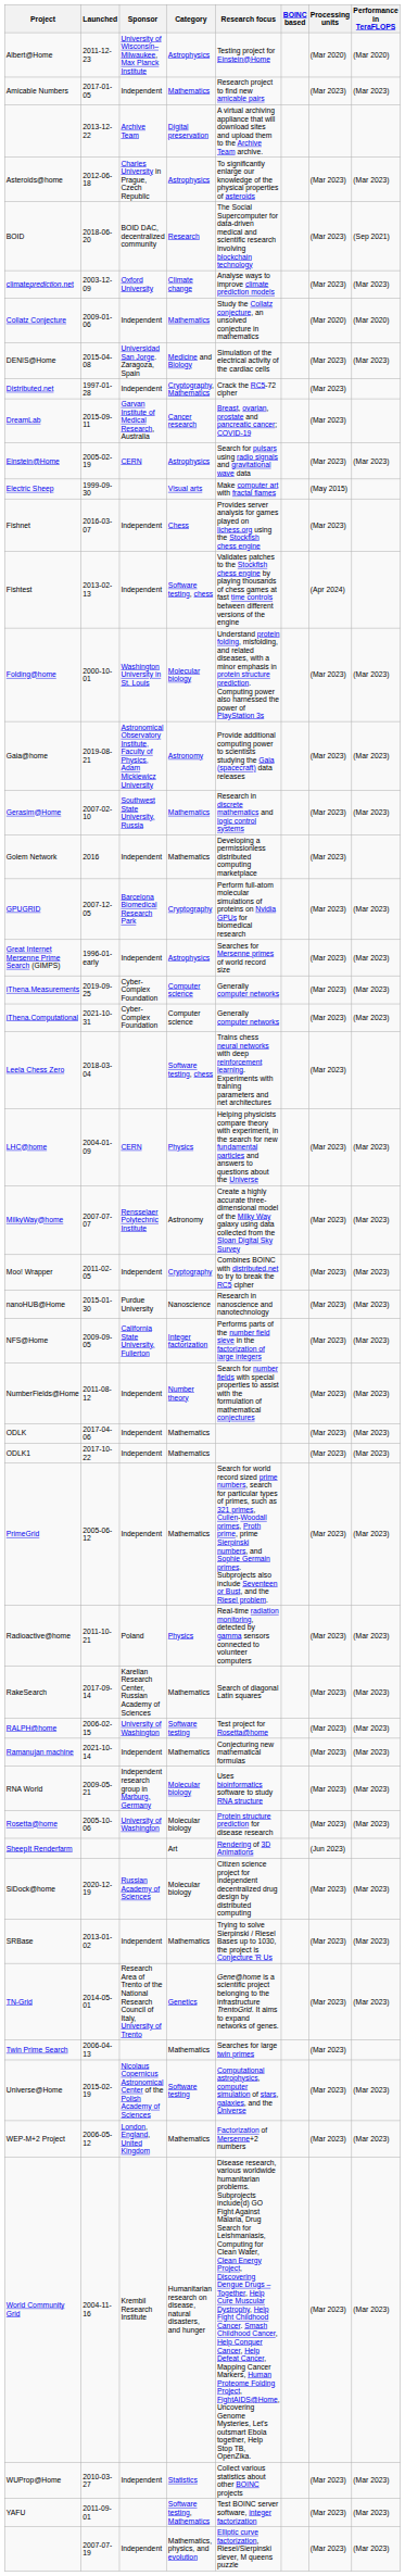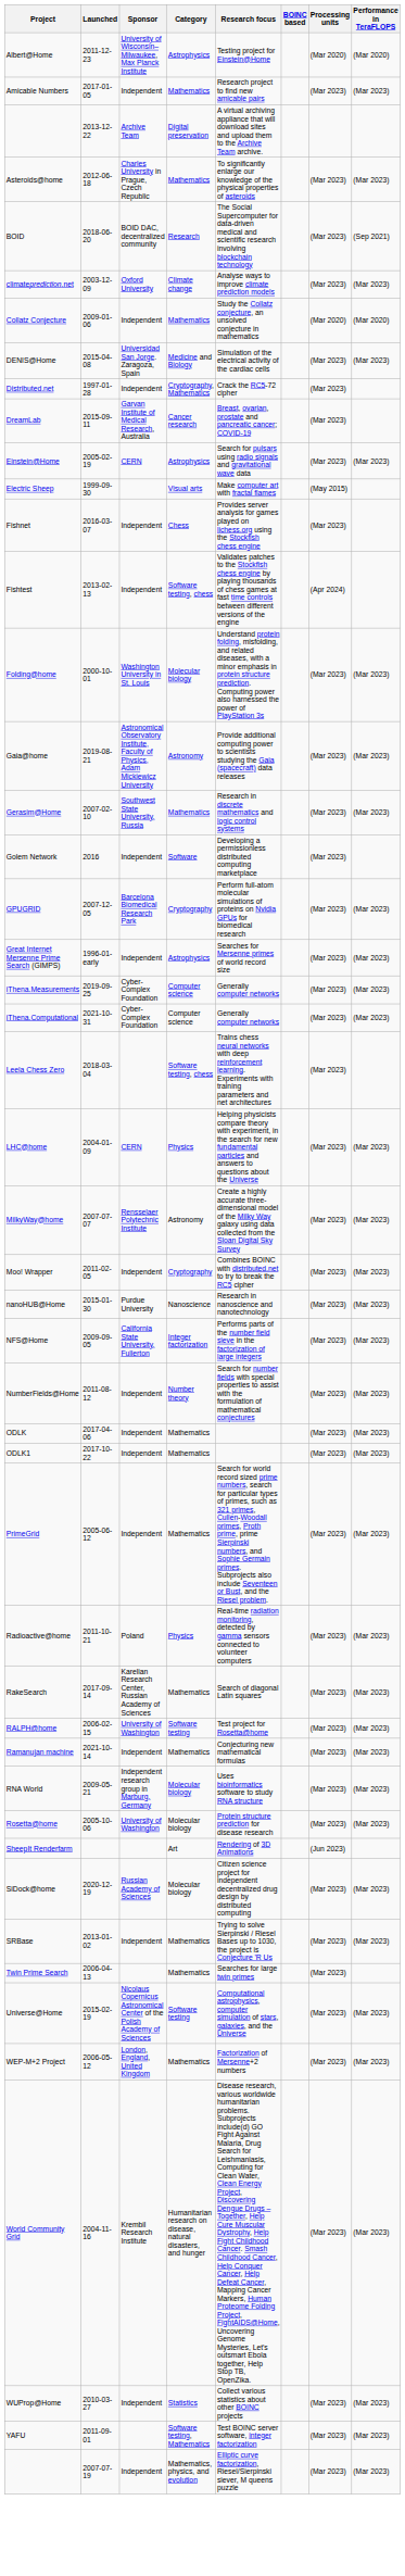Asteroids@home | Category: Astrophysics -> Mathematics
Golem Network | Category: Mathematics -> Software
- row: TN-Grid | 2014-05-01 | Research Area of Trento of the National Research Council of Italy, University of Trento | Genetics | Gene@home is a scientific project belonging to the infrastructure TrentoGrid. It aims to expand networks of genes. | (Mar 2023) | (Mar 2023)
